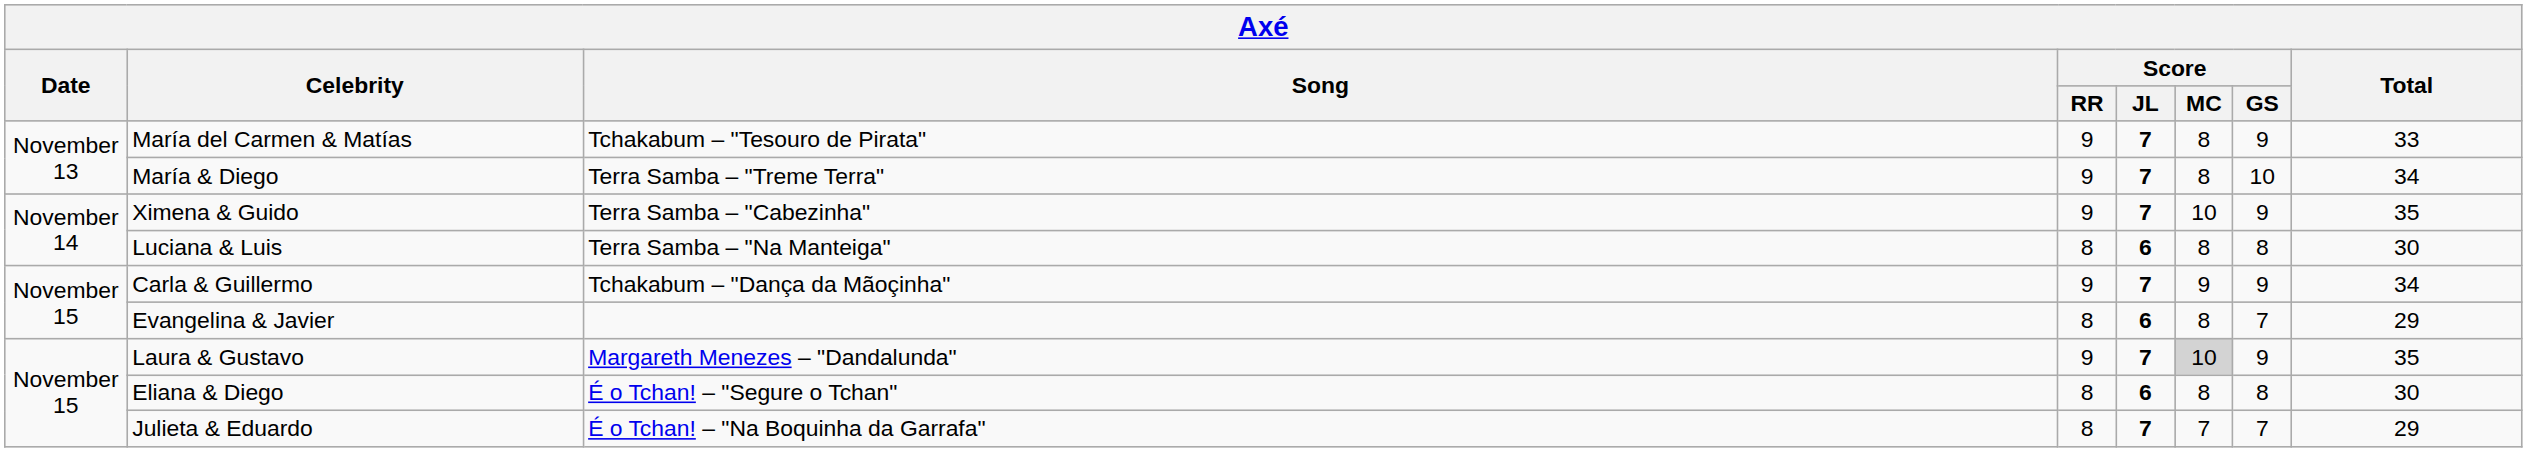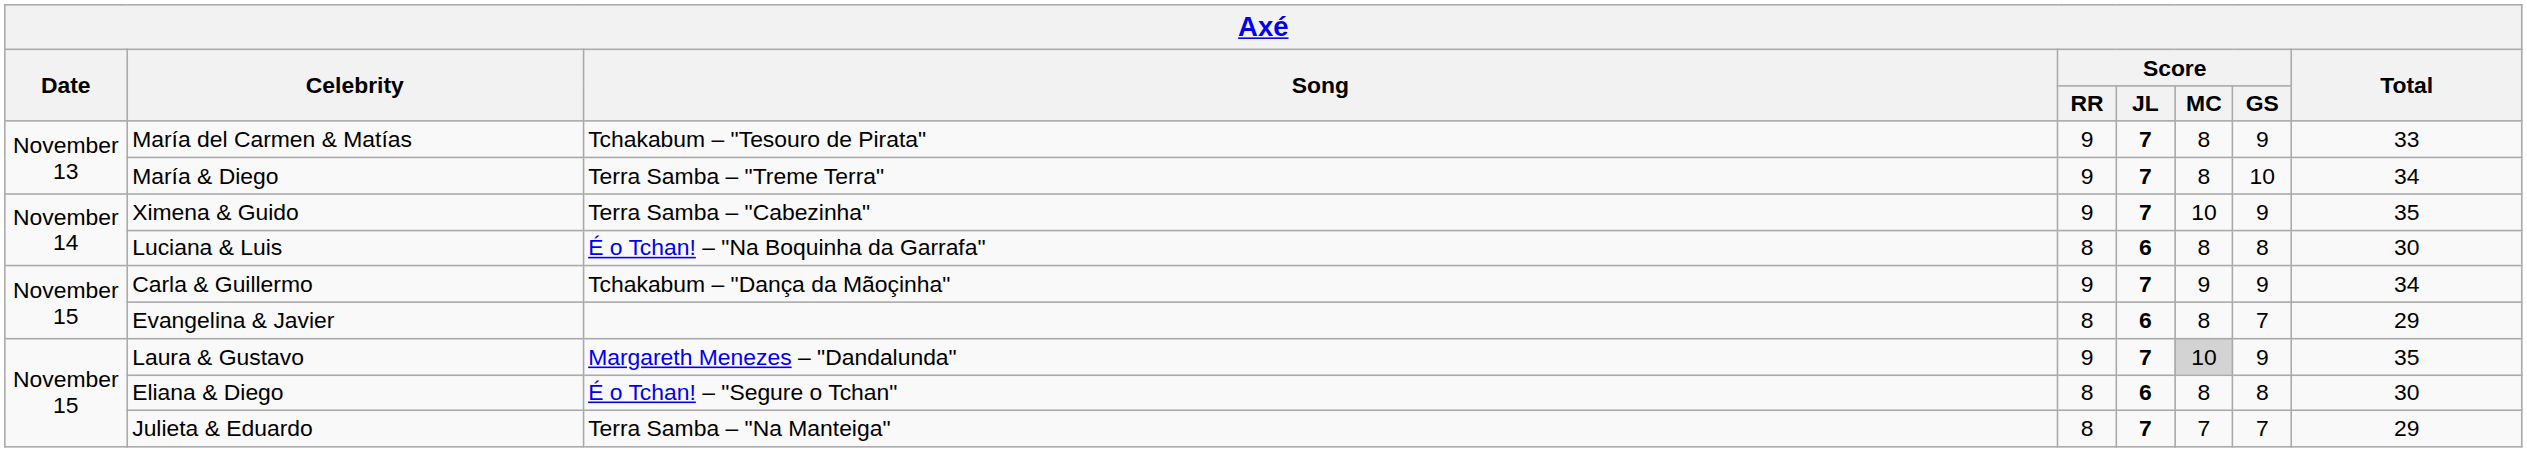Luciana & Luis | Song: Terra Samba – "Na Manteiga" -> É o Tchan! – "Na Boquinha da Garrafa"
Julieta & Eduardo | Song: É o Tchan! – "Na Boquinha da Garrafa" -> Terra Samba – "Na Manteiga"
